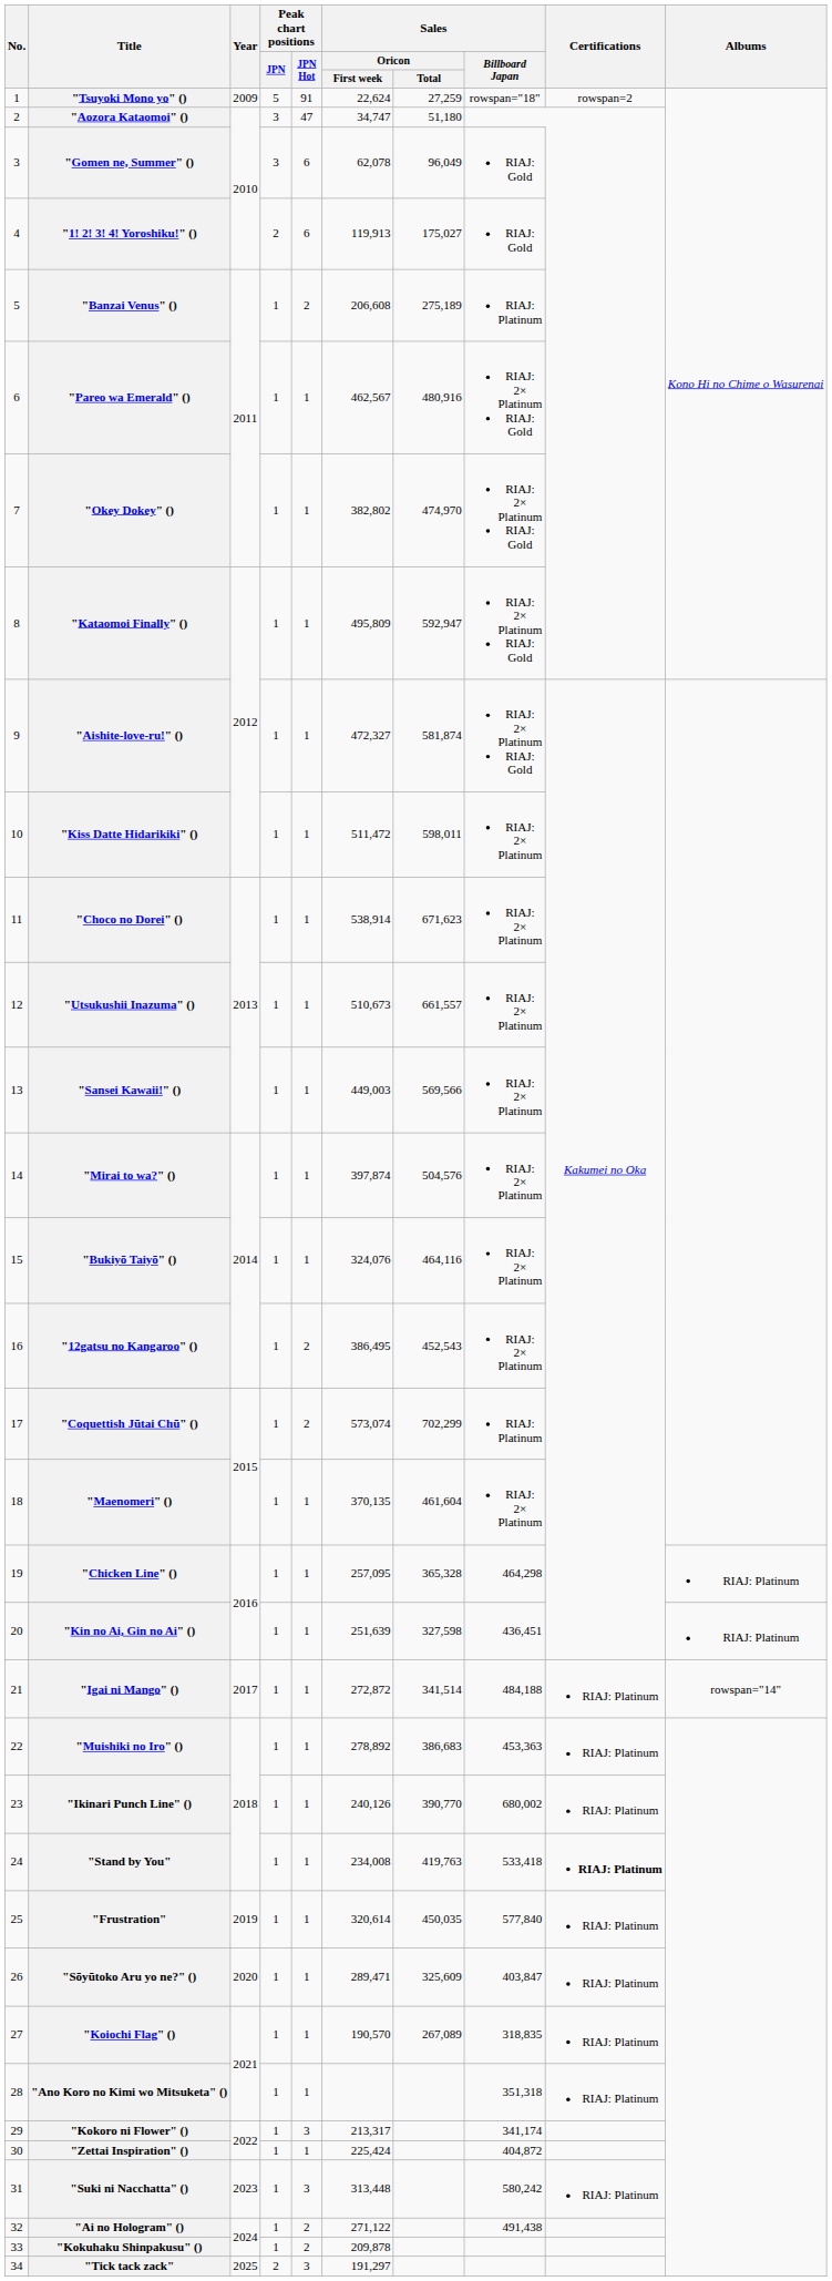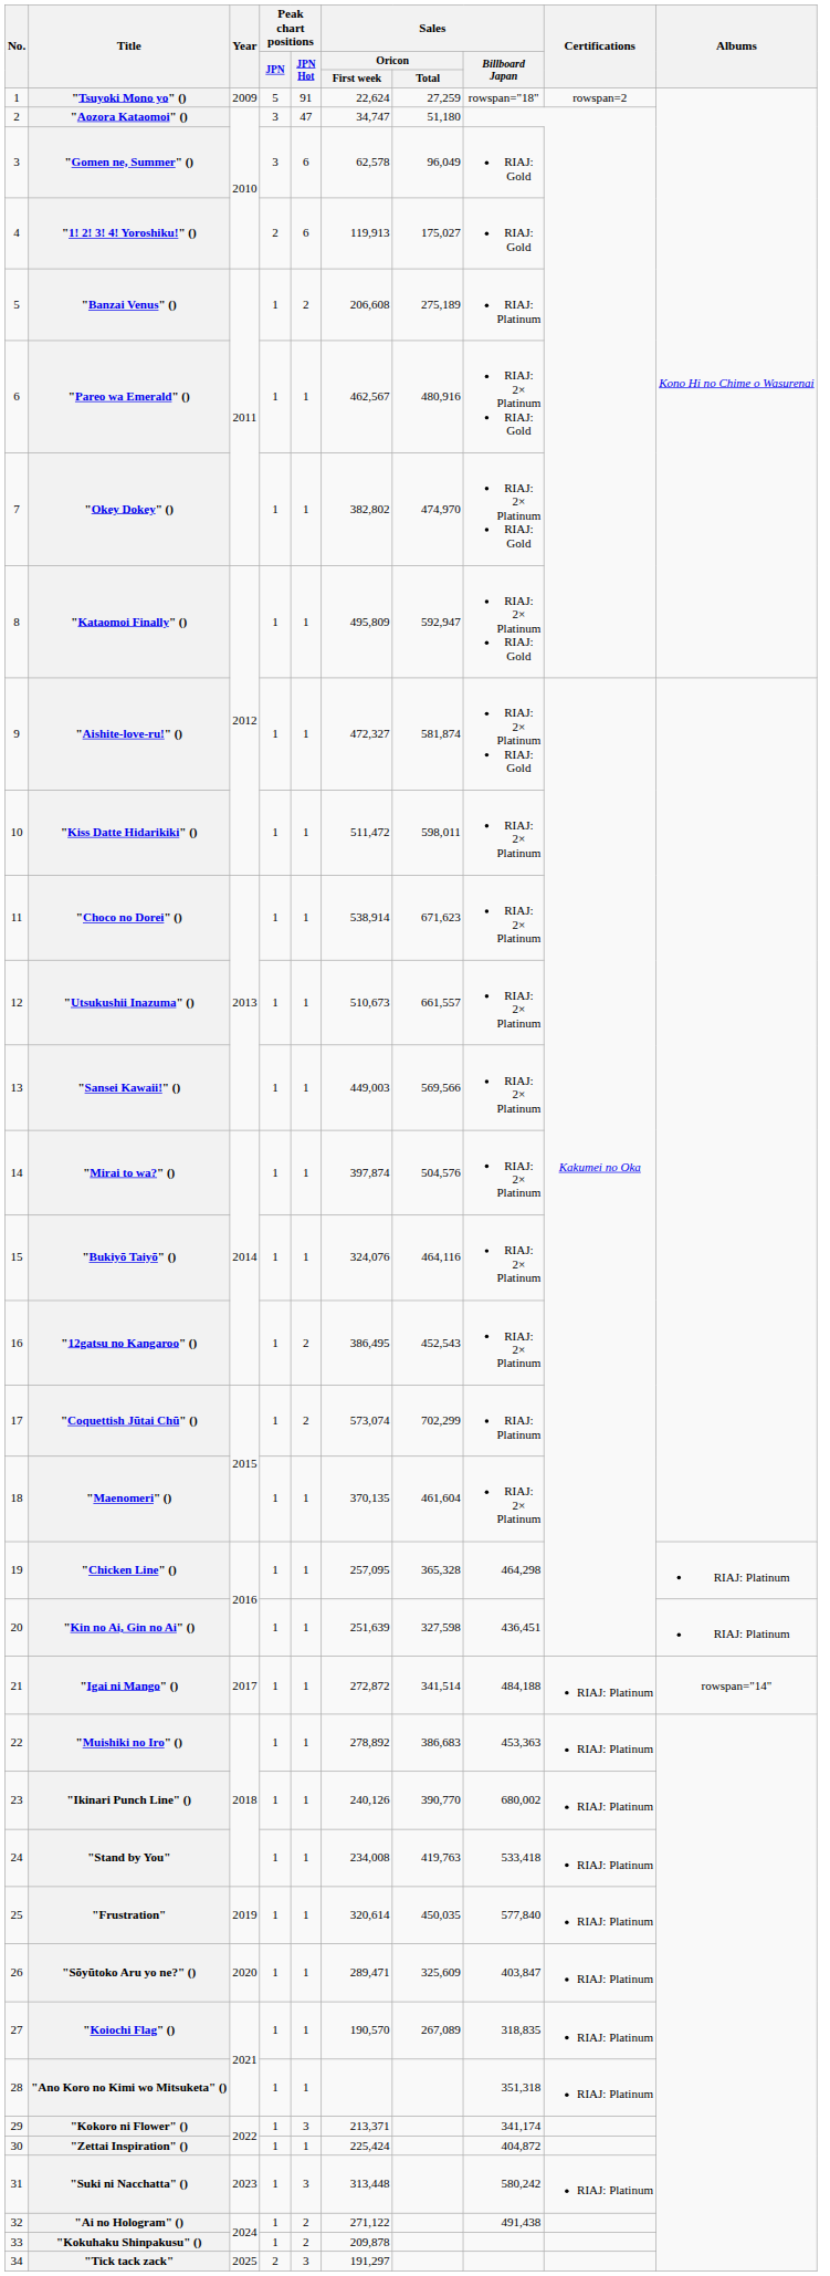"Gomen ne, Summer" () | Sales / Oricon / First week: 62,078 -> 62,578
"Stand by You" | Certifications: bold -> normal
"Kokoro ni Flower" () | Sales / Oricon / First week: 213,317 -> 213,371
